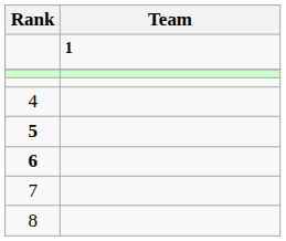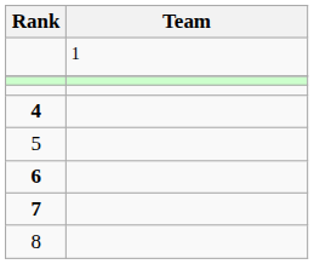row 2 | Team: bold -> normal
row 5 | Rank: normal -> bold
row 6 | Rank: bold -> normal
row 8 | Rank: normal -> bold
